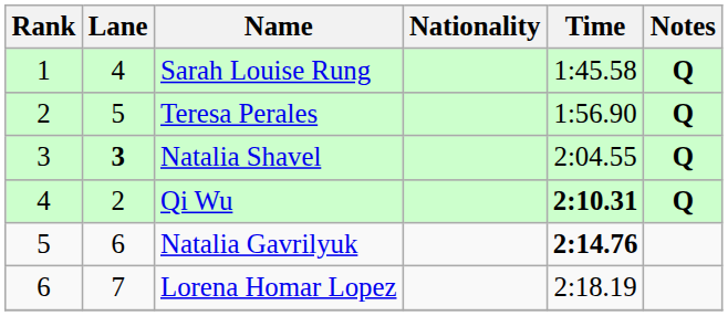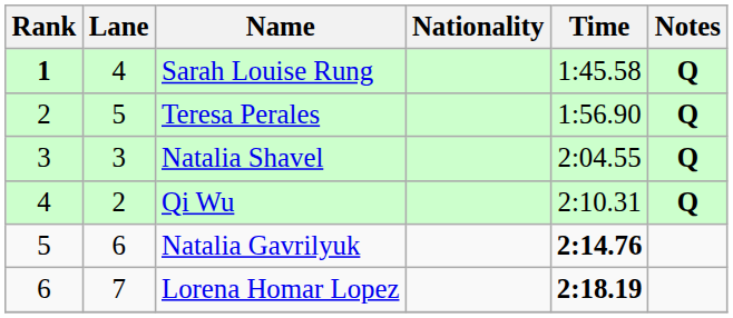Sarah Louise Rung | Rank: normal -> bold
Natalia Shavel | Lane: bold -> normal
Qi Wu | Time: bold -> normal
Lorena Homar Lopez | Time: normal -> bold
